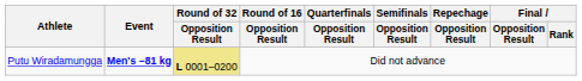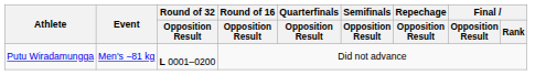Putu Wiradamungga | Event: bold -> normal
Putu Wiradamungga | Round of 32 / Opposition Result: khaki background -> no background
